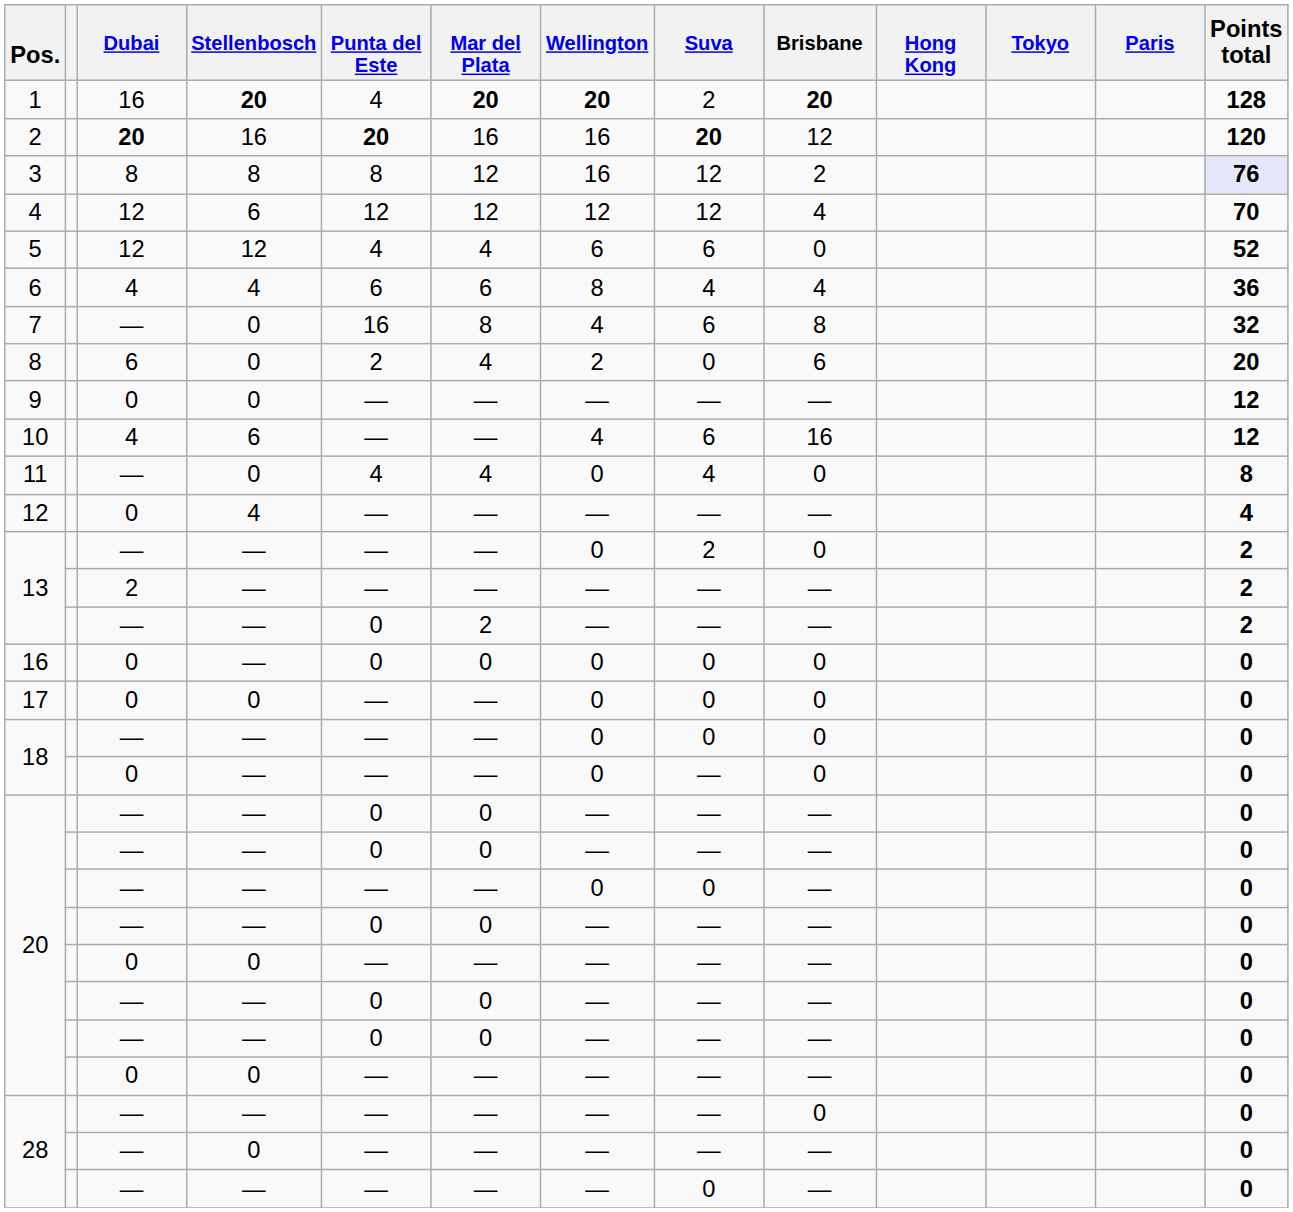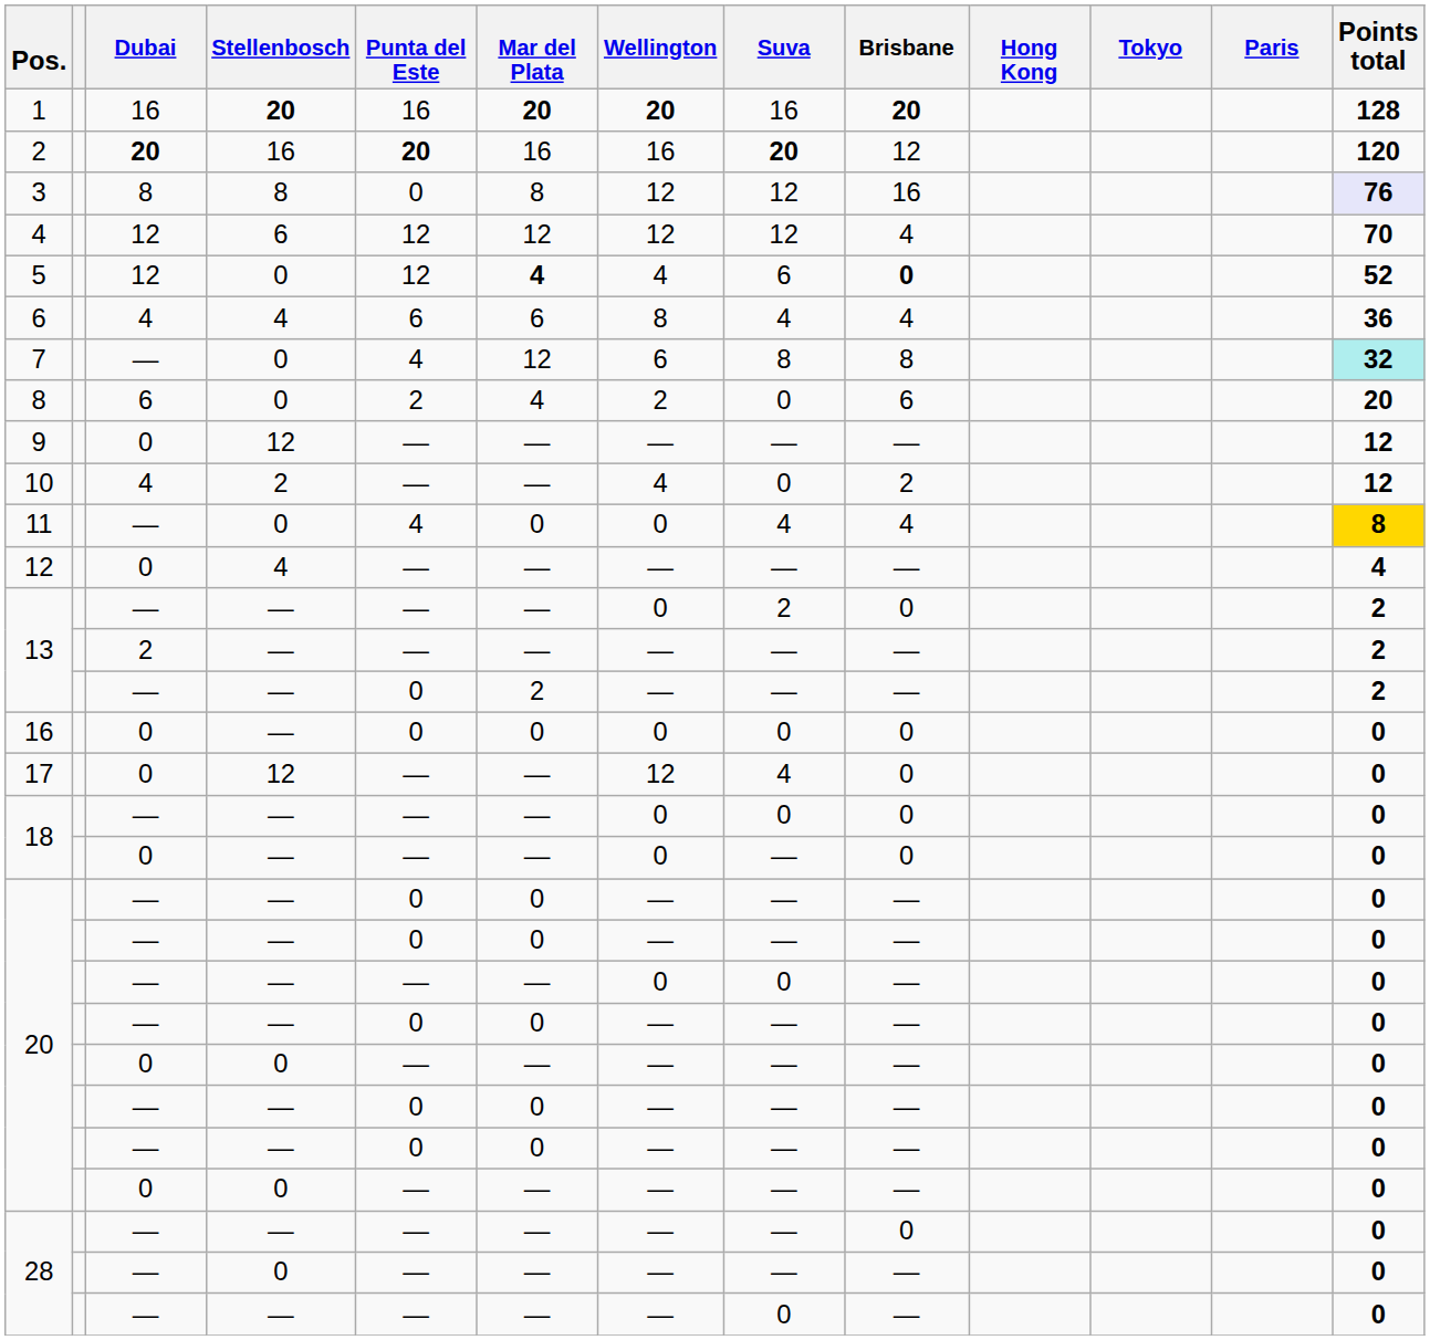1 | Punta del Este: 4 -> 16
1 | Suva: 2 -> 16
3 | Punta del Este: 8 -> 0
3 | Mar del Plata: 12 -> 8
3 | Wellington: 16 -> 12
3 | Brisbane: 2 -> 16
5 | Stellenbosch: 12 -> 0
5 | Punta del Este: 4 -> 12
5 | Mar del Plata: normal -> bold
5 | Wellington: 6 -> 4
5 | Brisbane: normal -> bold
7 | Punta del Este: 16 -> 4
7 | Mar del Plata: 8 -> 12
7 | Wellington: 4 -> 6
7 | Suva: 6 -> 8
7 | Points total: no background -> paleturquoise background
9 | Stellenbosch: 0 -> 12
10 | Stellenbosch: 6 -> 2
10 | Suva: 6 -> 0
10 | Brisbane: 16 -> 2
11 | Mar del Plata: 4 -> 0
11 | Brisbane: 0 -> 4
11 | Points total: no background -> gold background
17 | Stellenbosch: 0 -> 12
17 | Wellington: 0 -> 12
17 | Suva: 0 -> 4
